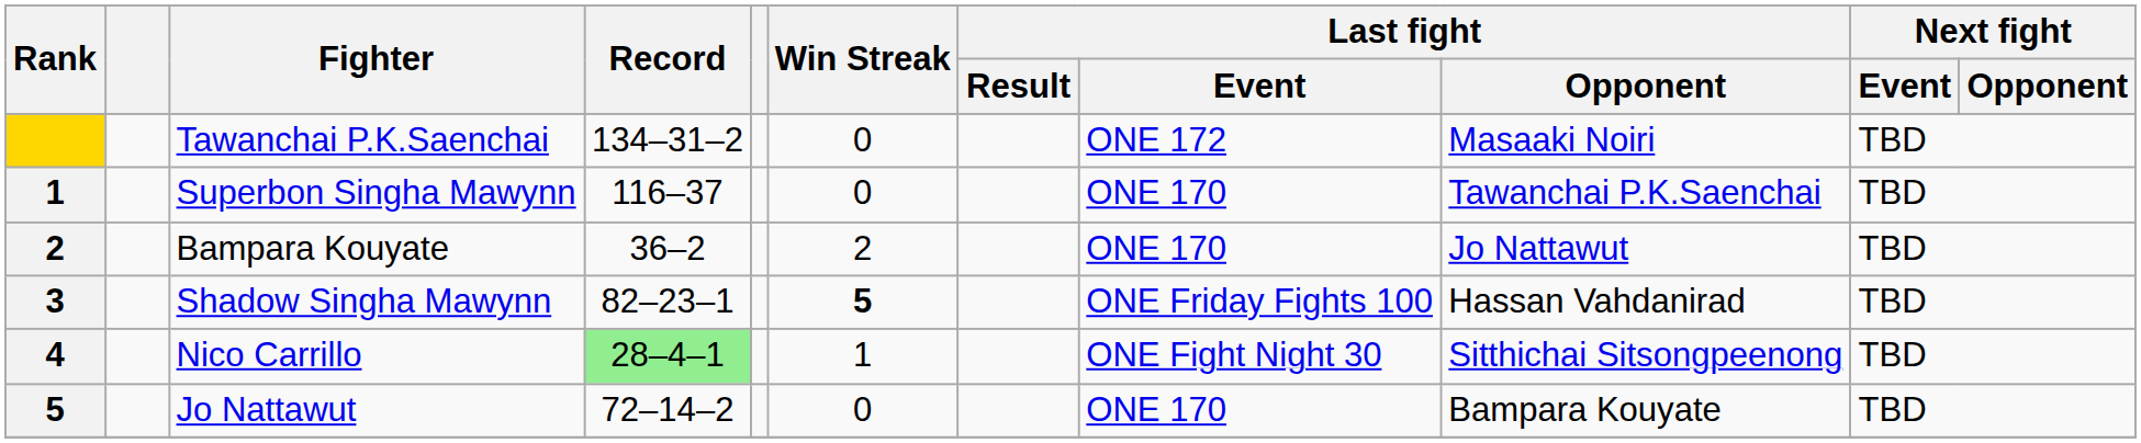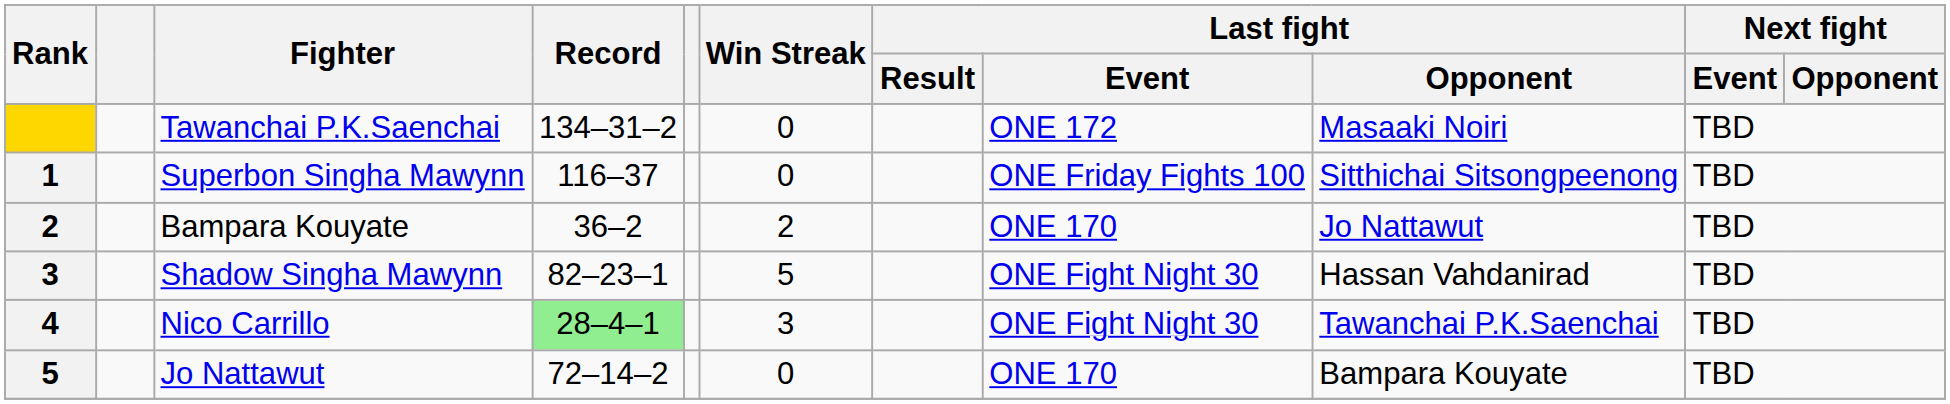Superbon Singha Mawynn | Last fight / Event: ONE 170 -> ONE Friday Fights 100
Superbon Singha Mawynn | Last fight / Opponent: Tawanchai P.K.Saenchai -> Sitthichai Sitsongpeenong
Shadow Singha Mawynn | Win Streak: bold -> normal
Shadow Singha Mawynn | Last fight / Event: ONE Friday Fights 100 -> ONE Fight Night 30
Nico Carrillo | Win Streak: 1 -> 3
Nico Carrillo | Last fight / Opponent: Sitthichai Sitsongpeenong -> Tawanchai P.K.Saenchai
